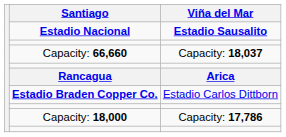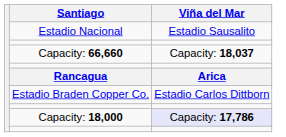Estadio Nacional | Santiago: bold -> normal
Estadio Nacional | Viña del Mar: bold -> normal
Estadio Braden Copper Co. | Santiago: bold -> normal
Capacity: 18,000 | Viña del Mar: no background -> lavender background
